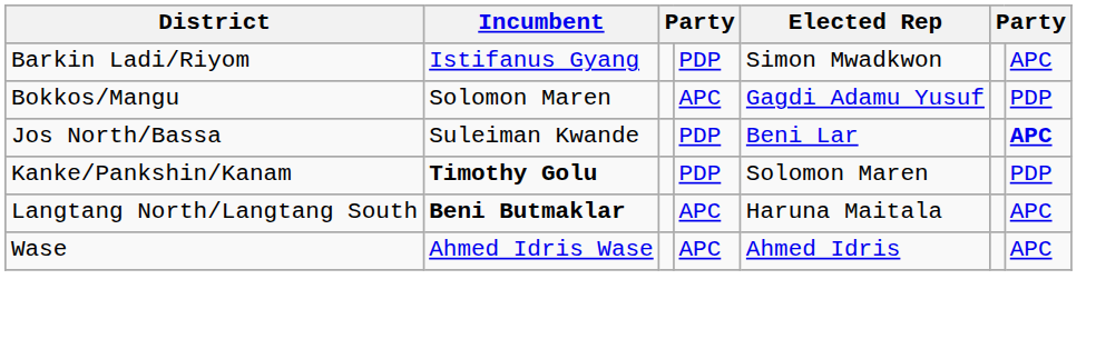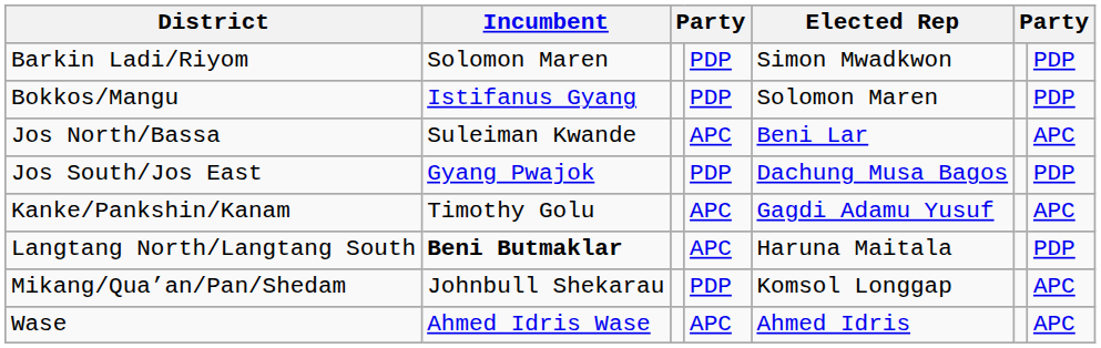Barkin Ladi/Riyom | Incumbent: Istifanus Gyang -> Solomon Maren
Barkin Ladi/Riyom | column 7: APC -> PDP
Bokkos/Mangu | Incumbent: Solomon Maren -> Istifanus Gyang
Bokkos/Mangu | column 4: APC -> PDP
Bokkos/Mangu | Elected Rep: Gagdi Adamu Yusuf -> Solomon Maren
Jos North/Bassa | column 4: PDP -> APC
Jos North/Bassa | column 7: bold -> normal
+ row: Jos South/Jos East | Gyang Pwajok | PDP | Dachung Musa Bagos | PDP
Kanke/Pankshin/Kanam | Incumbent: bold -> normal
Kanke/Pankshin/Kanam | column 4: PDP -> APC
Kanke/Pankshin/Kanam | Elected Rep: Solomon Maren -> Gagdi Adamu Yusuf
Kanke/Pankshin/Kanam | column 7: PDP -> APC
Langtang North/Langtang South | column 7: APC -> PDP
+ row: Mikang/Qua’an/Pan/Shedam | Johnbull Shekarau | PDP | Komsol Longgap | APC
